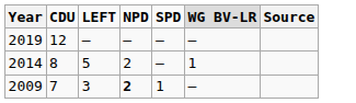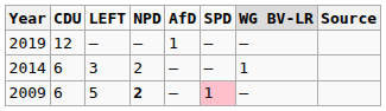+ column: AfD | 1 | — | —
2014 | CDU: 8 -> 6
2014 | LEFT: 5 -> 3
2009 | CDU: 7 -> 6
2009 | LEFT: 3 -> 5
2009 | SPD: no background -> pink background
